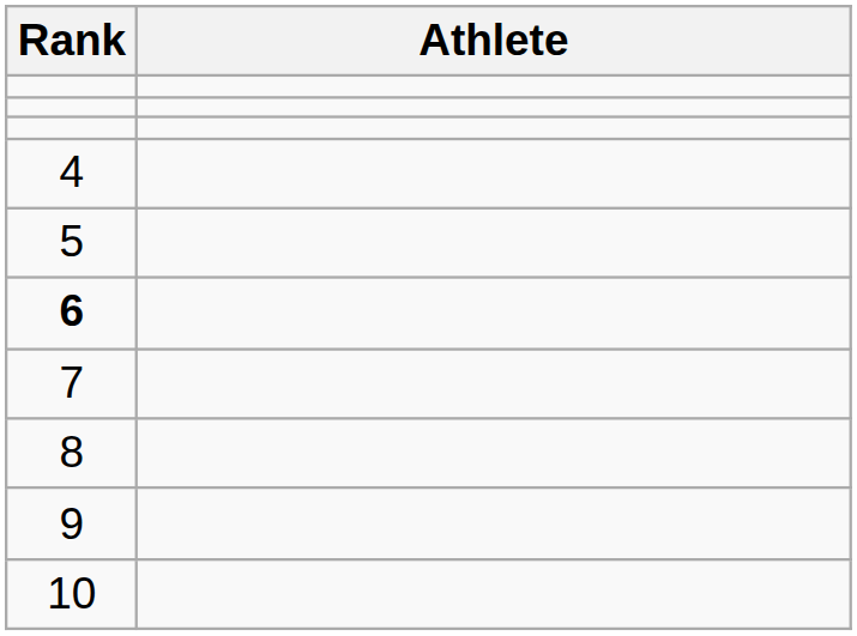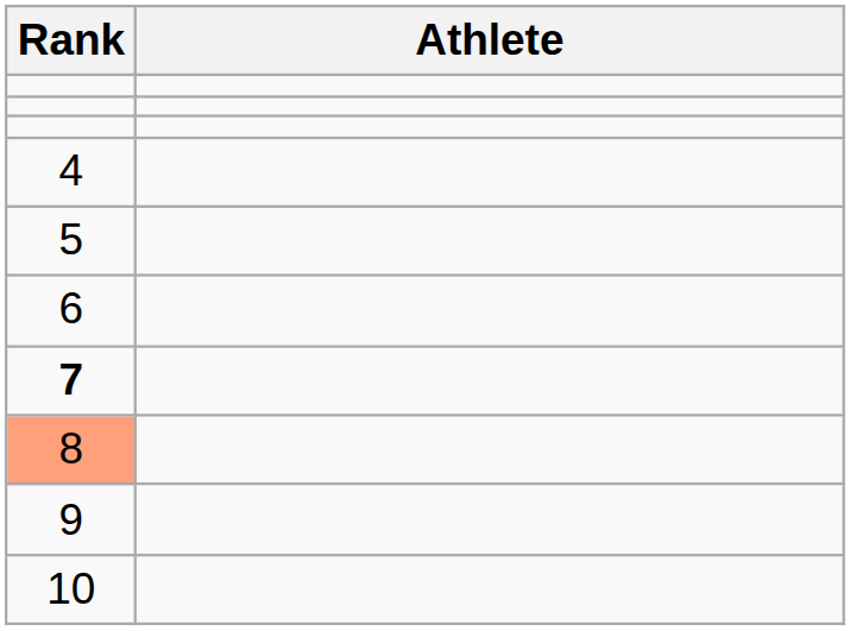row 7 | Rank: bold -> normal
row 8 | Rank: normal -> bold
row 9 | Rank: no background -> lightsalmon background
